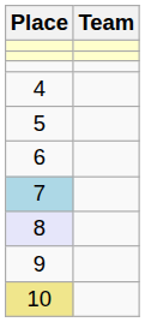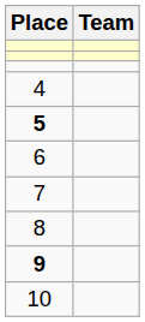row 6 | Place: normal -> bold
row 8 | Place: lightblue background -> no background
row 9 | Place: lavender background -> no background
row 10 | Place: normal -> bold
row 11 | Place: khaki background -> no background
